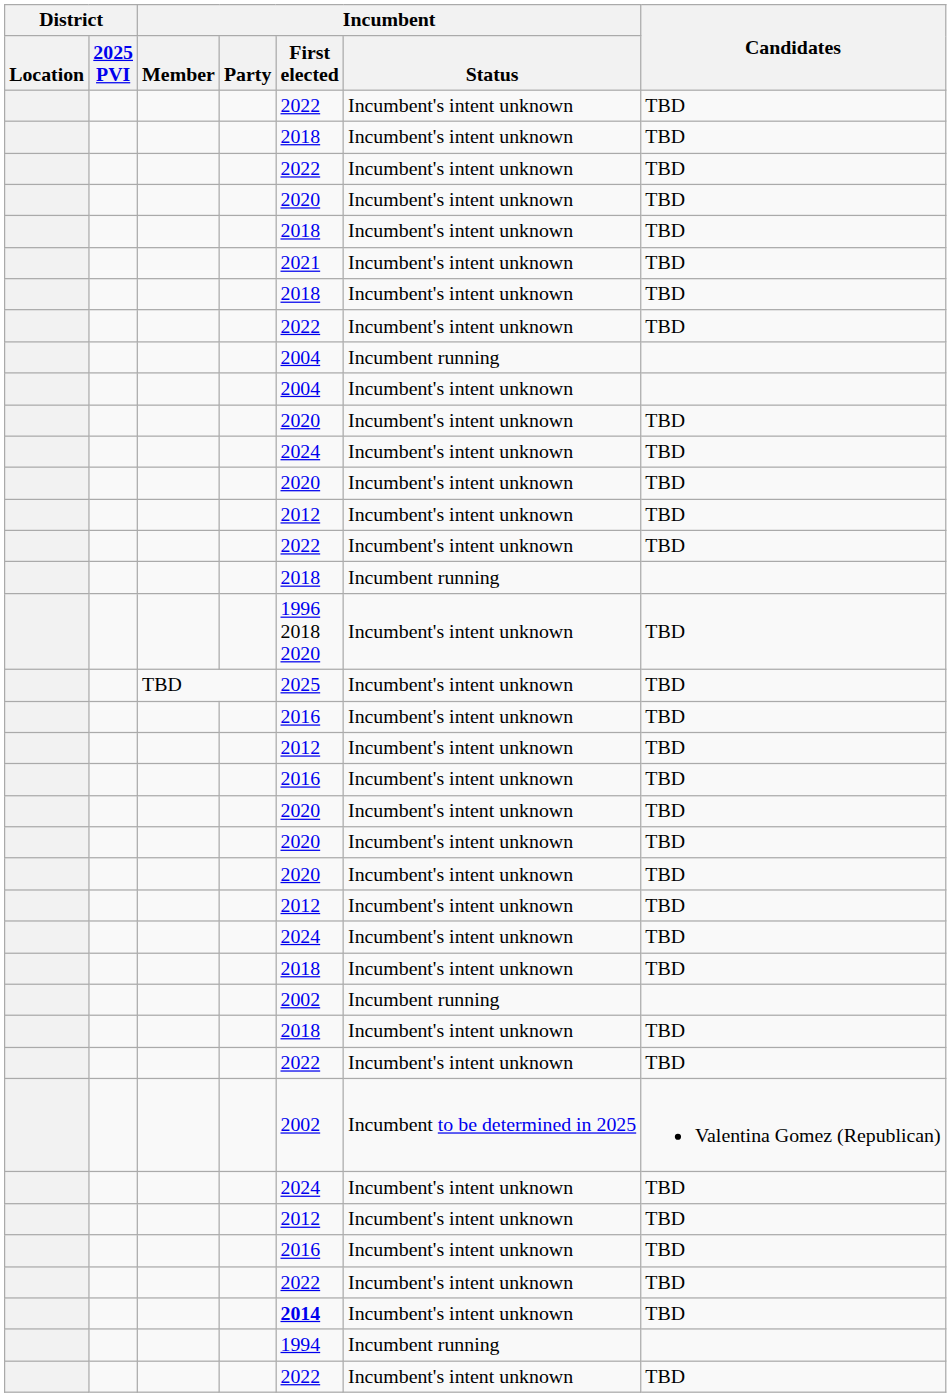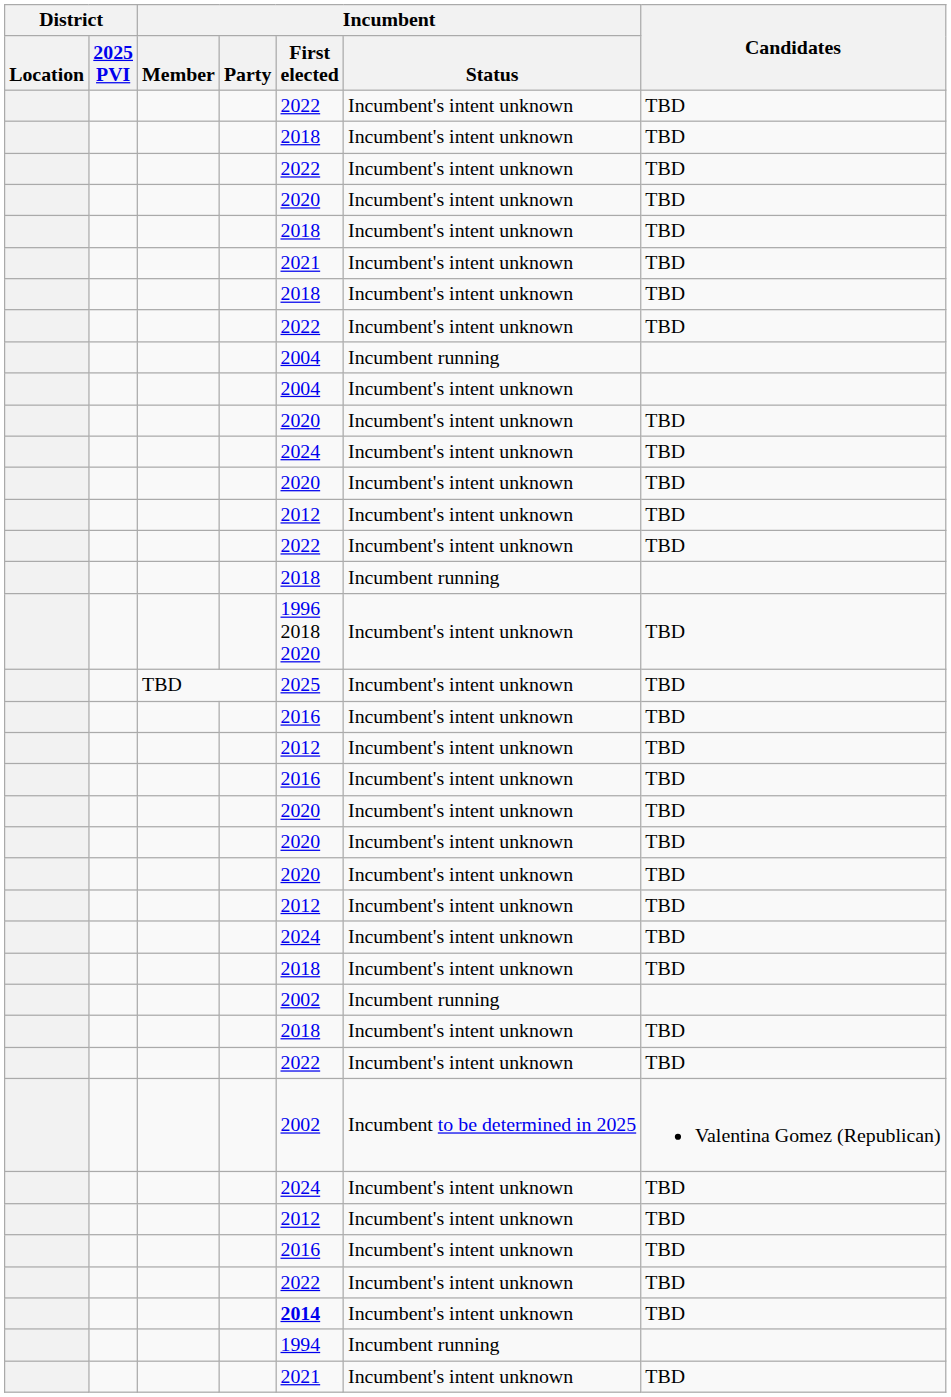row 40 | Incumbent / First elected: 2022 -> 2021
